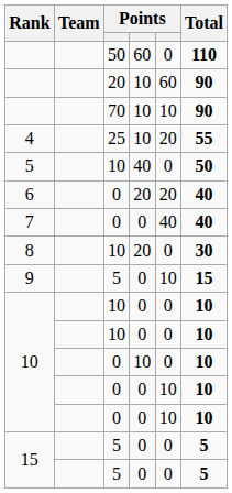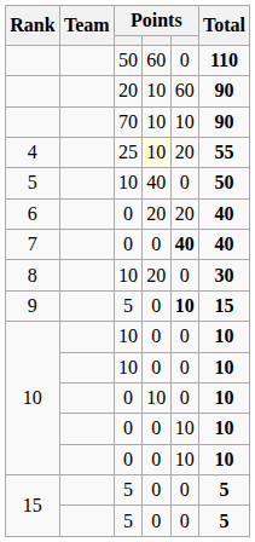4 | column 4: no background -> lightyellow background
7 | column 5: normal -> bold
9 | column 5: normal -> bold
